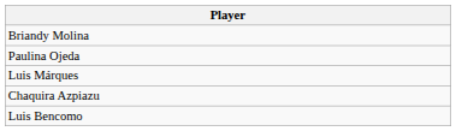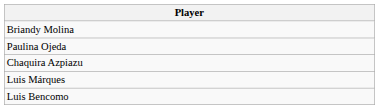row 4 | column 1: Luis Márques -> Chaquira Azpiazu
row 5 | column 1: Chaquira Azpiazu -> Luis Márques
